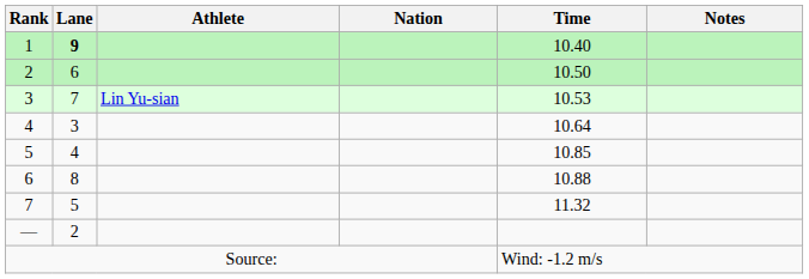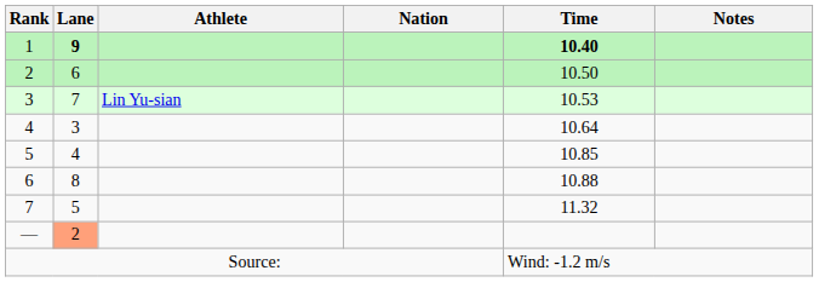1 | Time: normal -> bold
— | Lane: no background -> lightsalmon background
